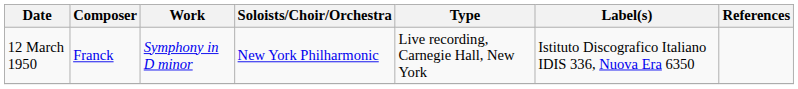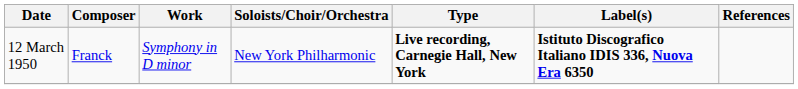12 March 1950 | Type: normal -> bold
12 March 1950 | Label(s): normal -> bold
